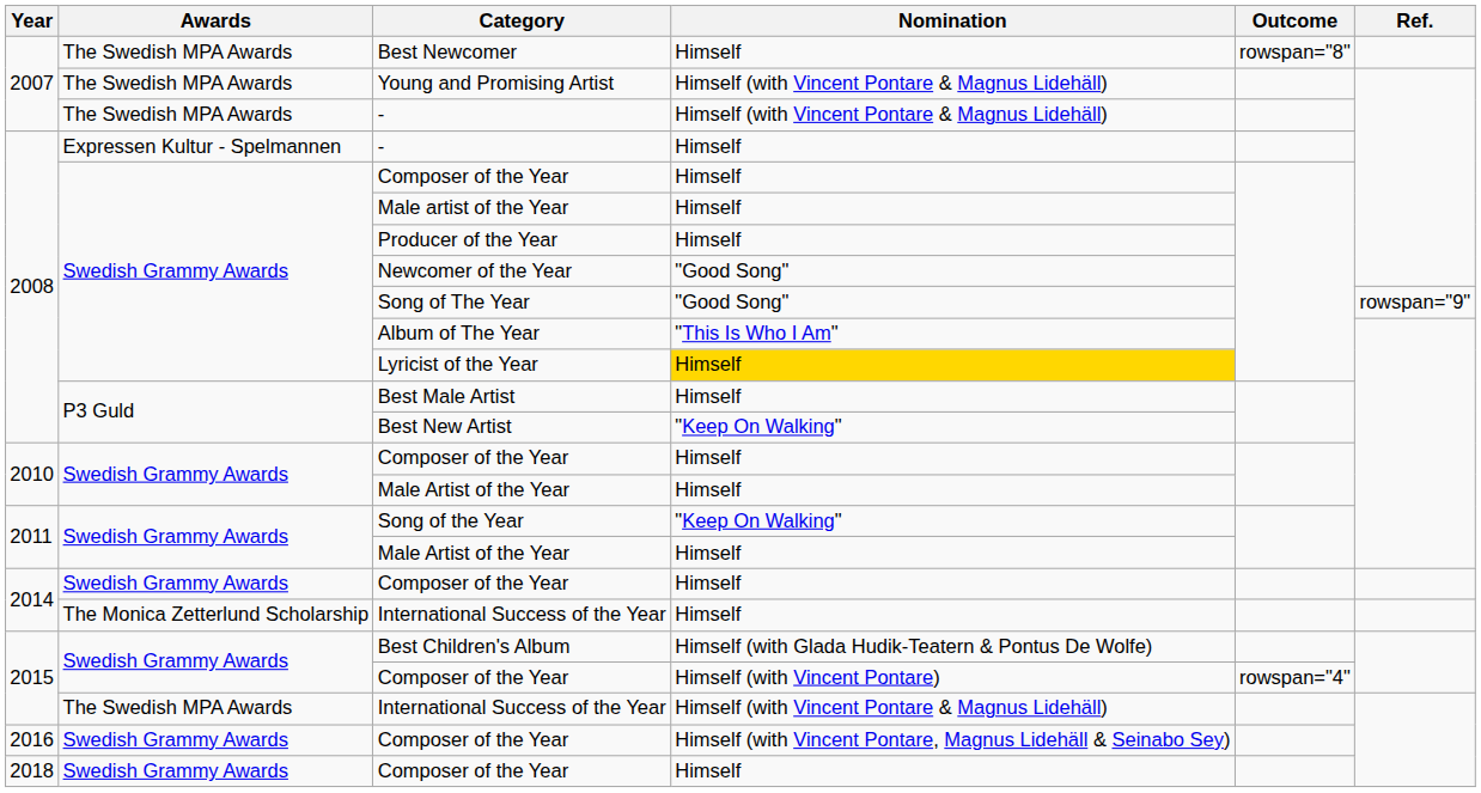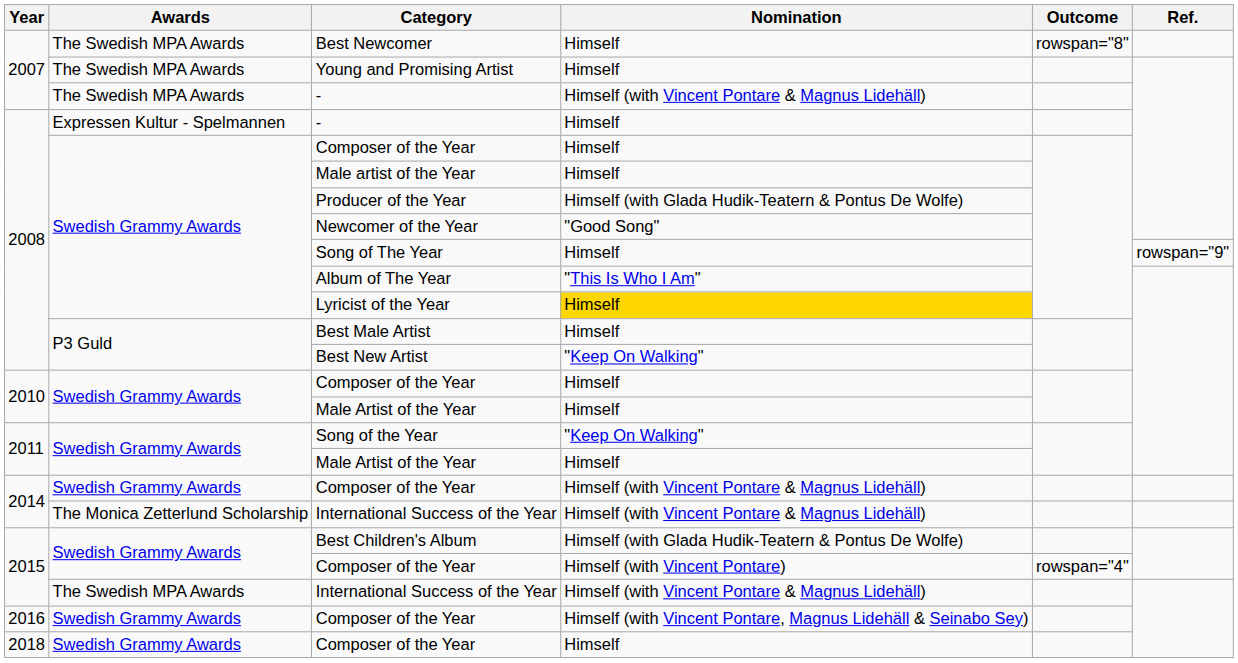Young and Promising Artist | Nomination: Himself (with Vincent Pontare & Magnus Lidehäll) -> Himself
Producer of the Year | Nomination: Himself -> Himself (with Glada Hudik-Teatern & Pontus De Wolfe)
Song of The Year | Nomination: "Good Song" -> Himself
2014 / Composer of the Year | Nomination: Himself -> Himself (with Vincent Pontare & Magnus Lidehäll)
2014 / International Success of the Year | Nomination: Himself -> Himself (with Vincent Pontare & Magnus Lidehäll)
